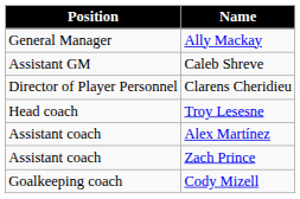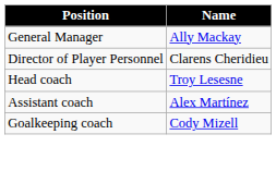- row: Assistant GM | Caleb Shreve
- row: Assistant coach | Zach Prince
